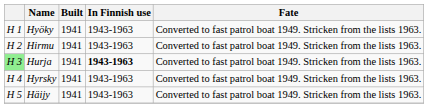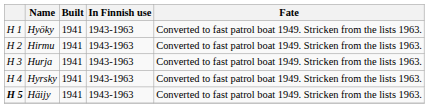Hurja | column 1: lightgreen background -> no background
Hurja | In Finnish use: bold -> normal
Häijy | column 1: normal -> bold
